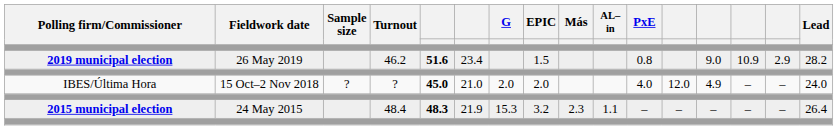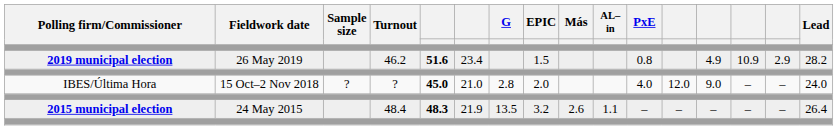2019 municipal election | column 13: 9.0 -> 4.9
IBES/Última Hora | G: 2.0 -> 2.8
IBES/Última Hora | column 13: 4.9 -> 9.0
2015 municipal election | G: 15.3 -> 13.5
2015 municipal election | Más: 2.3 -> 2.6
